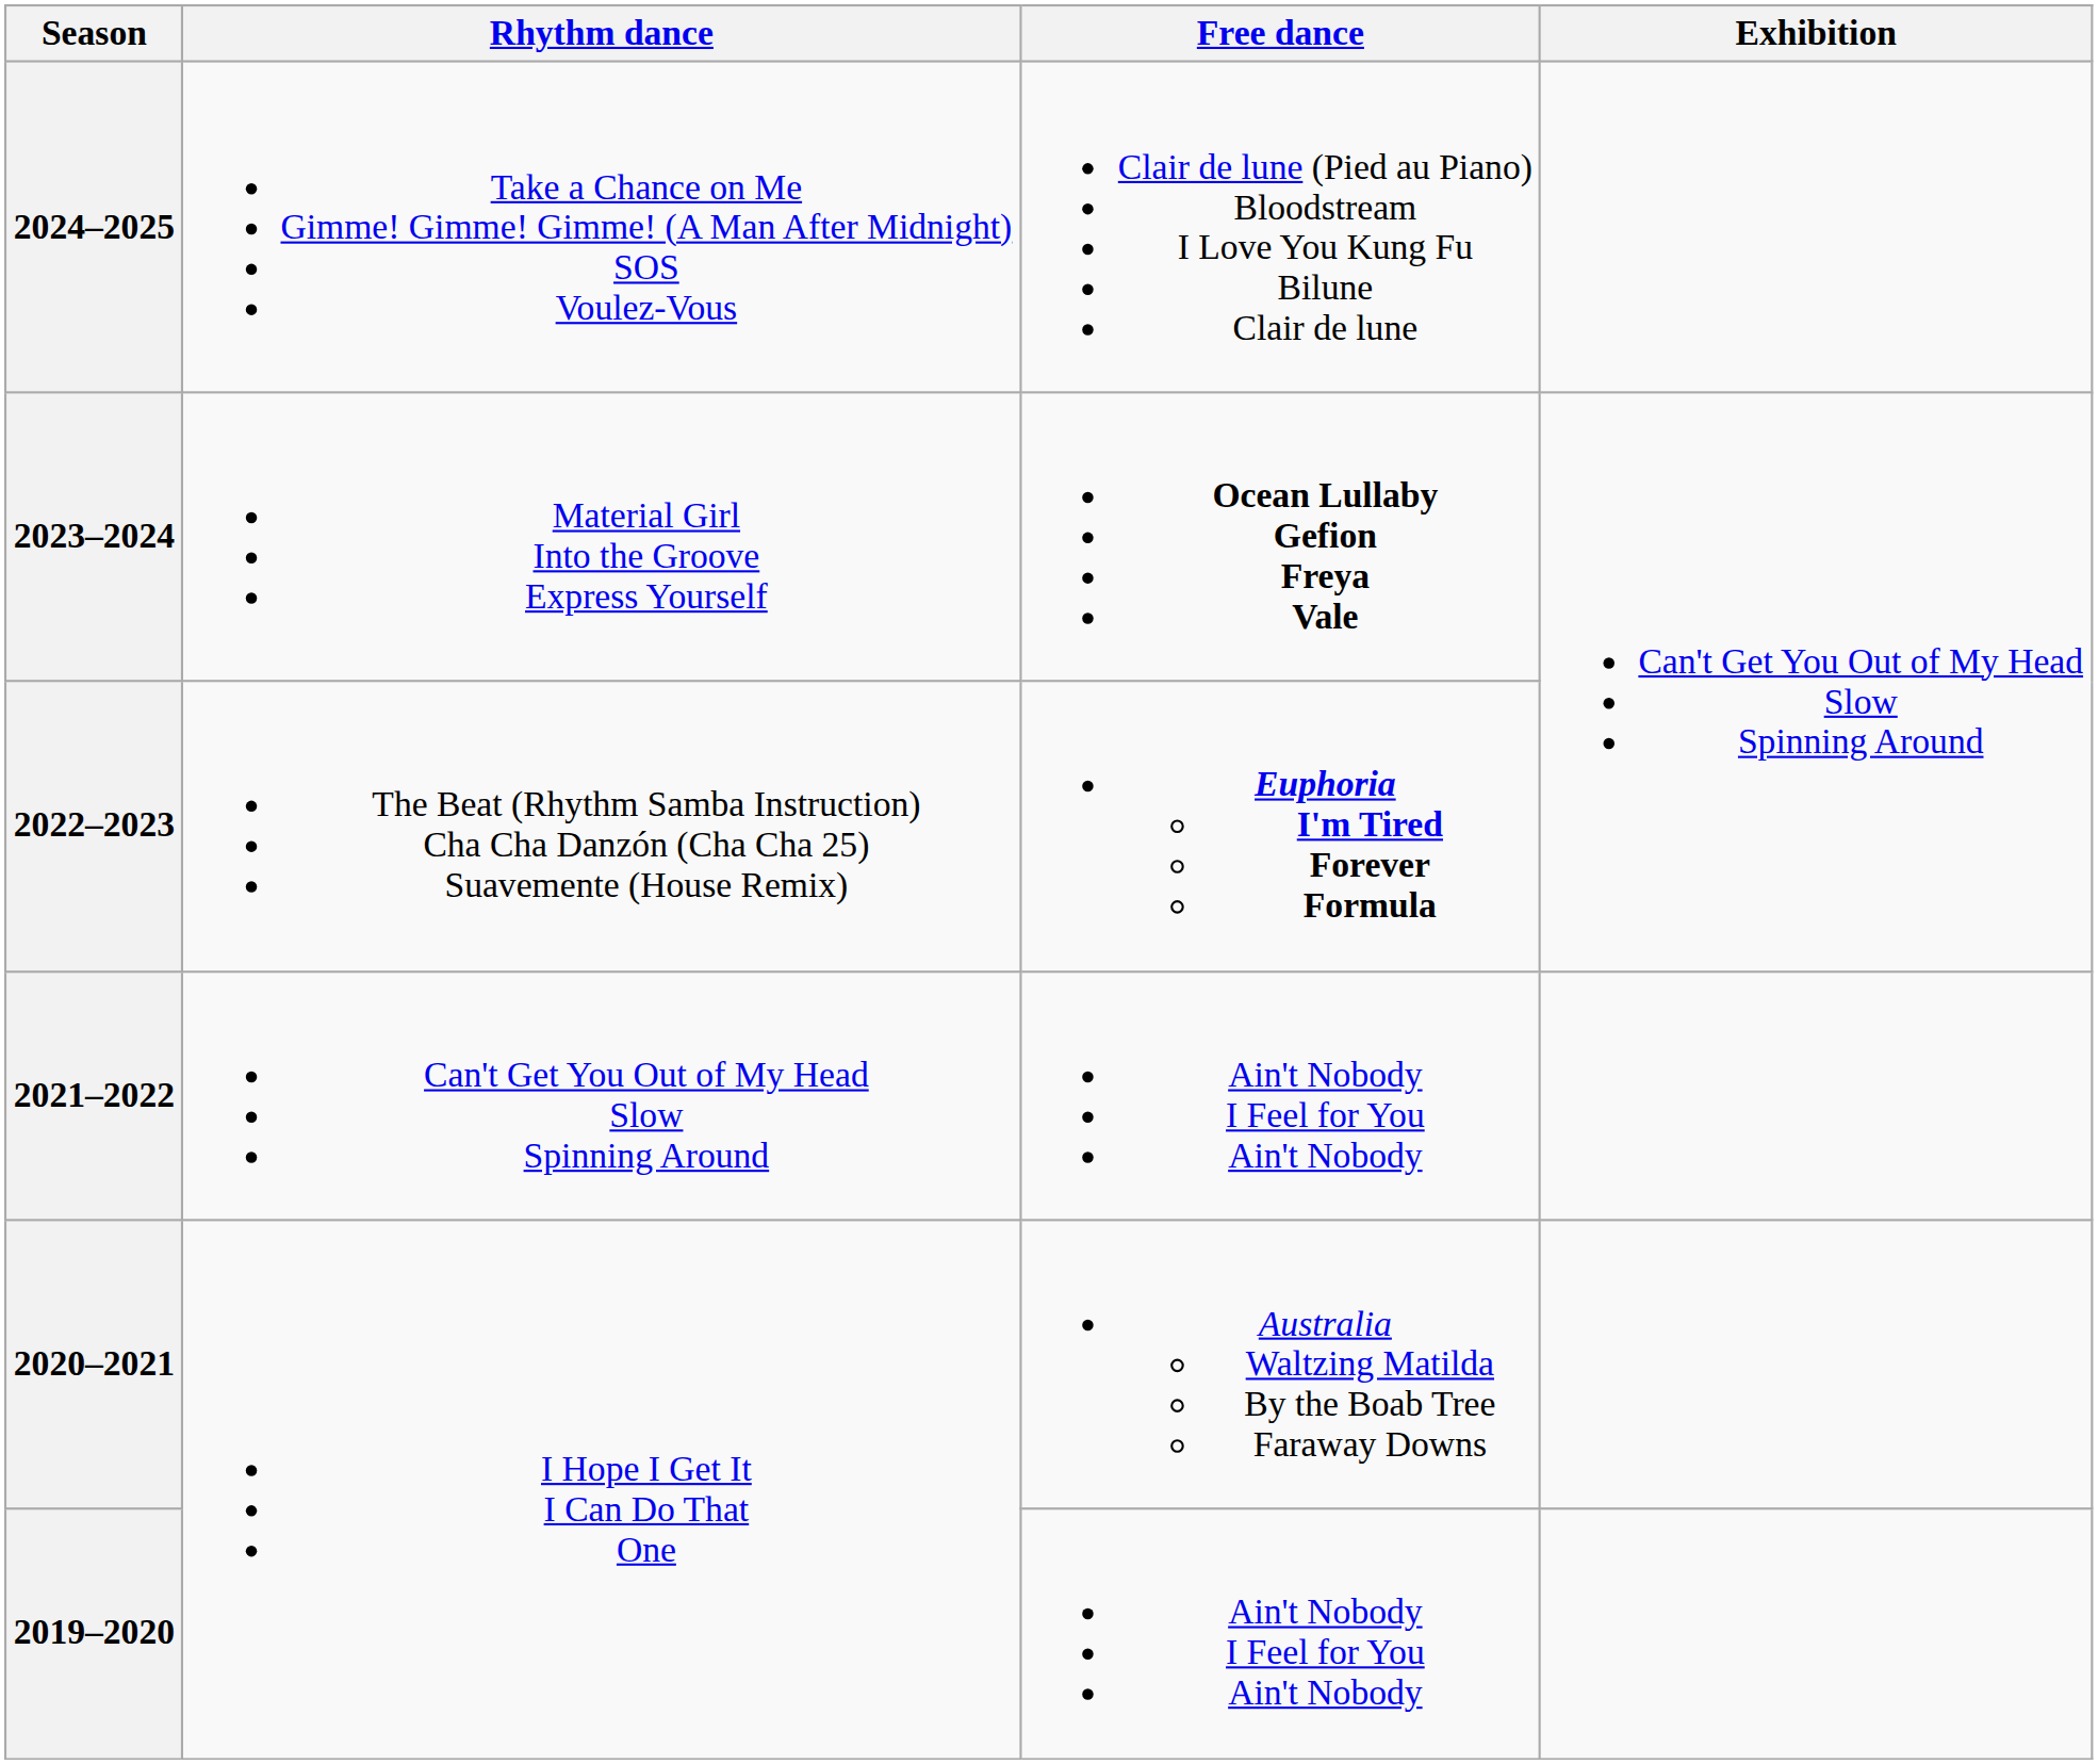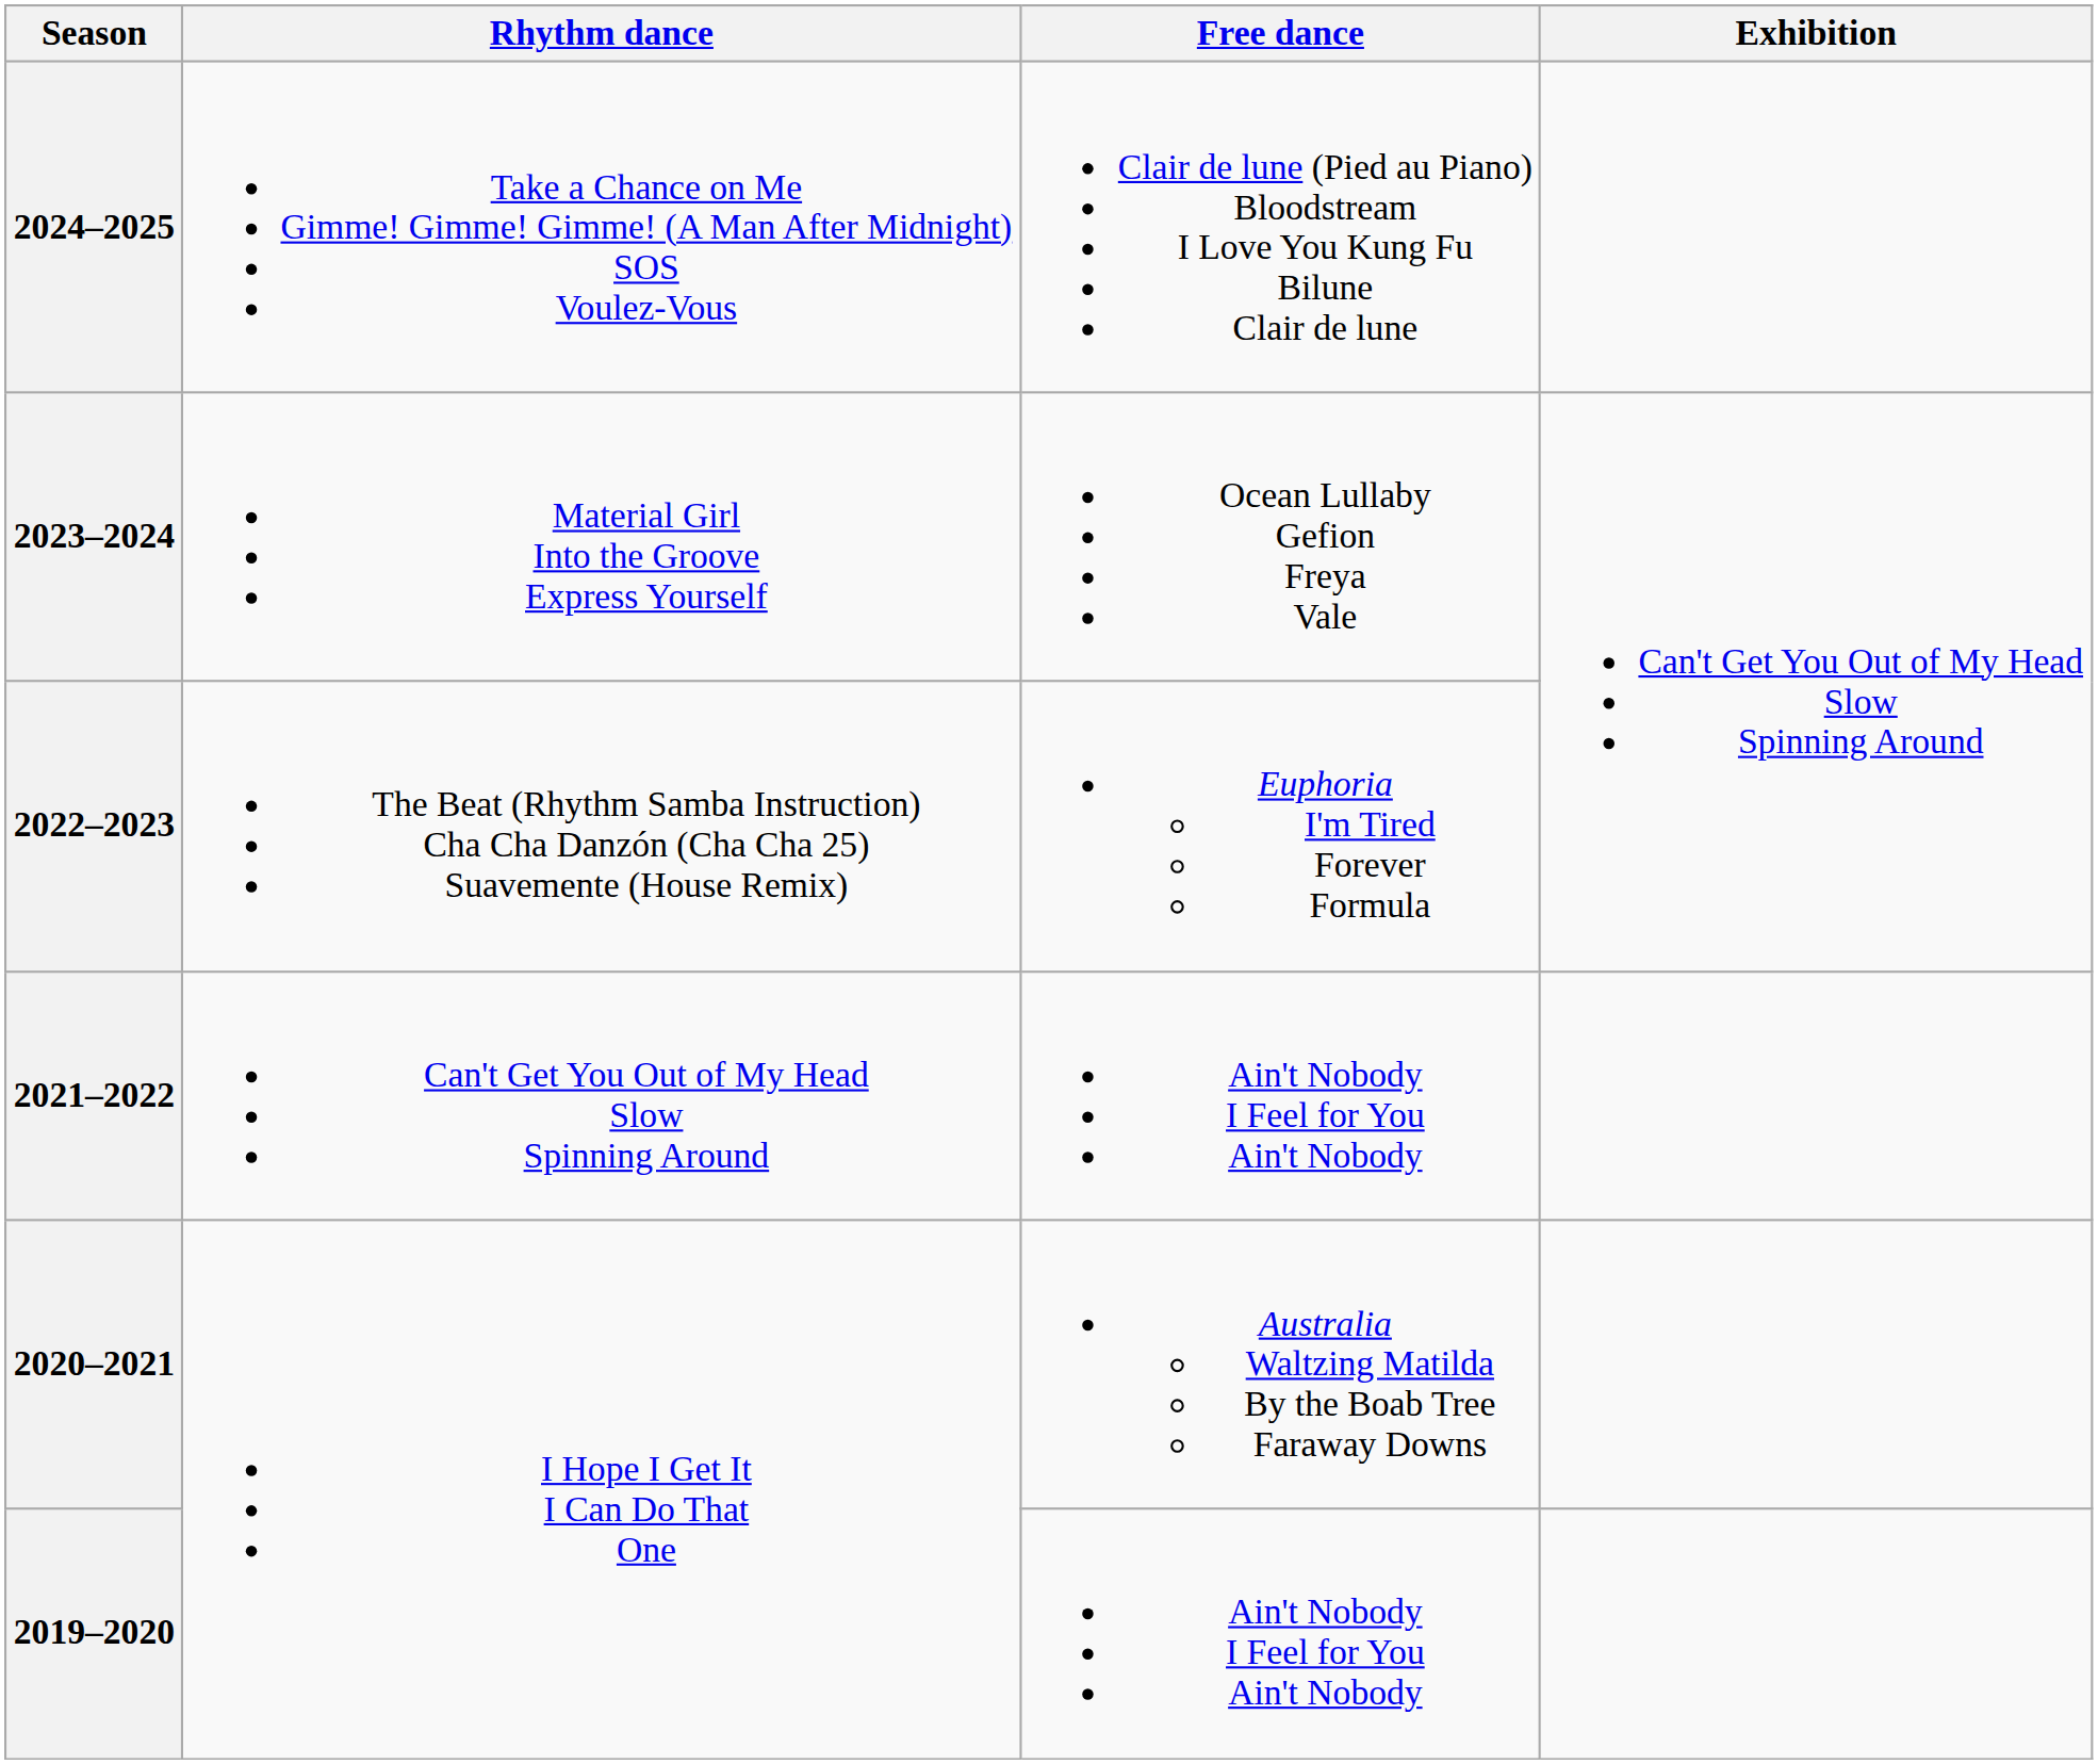2023–2024 | Free dance: bold -> normal
2022–2023 | Free dance: bold -> normal
